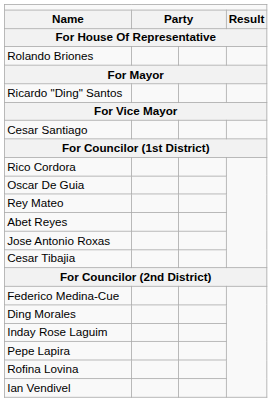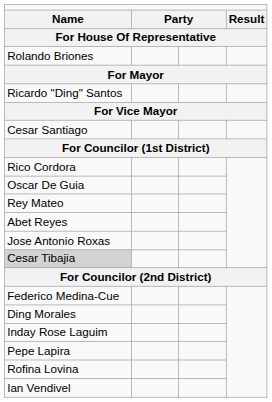Cesar Tibajia | column 1: no background -> lightgrey background
